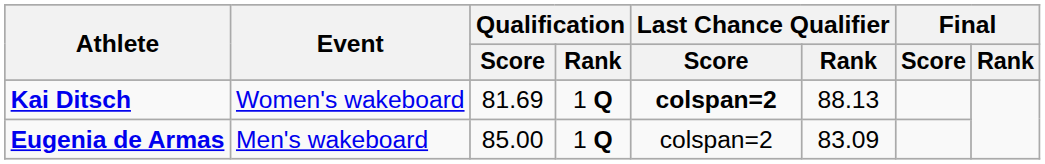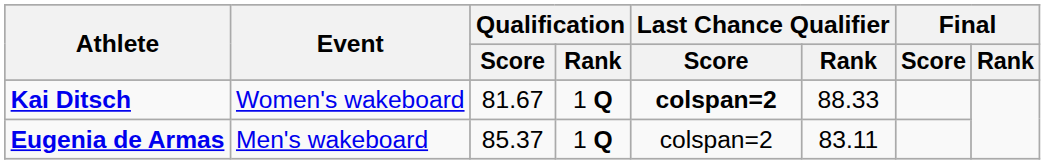Kai Ditsch | Qualification / Score: 81.69 -> 81.67
Kai Ditsch | Last Chance Qualifier / Rank: 88.13 -> 88.33
Eugenia de Armas | Qualification / Score: 85.00 -> 85.37
Eugenia de Armas | Last Chance Qualifier / Rank: 83.09 -> 83.11
